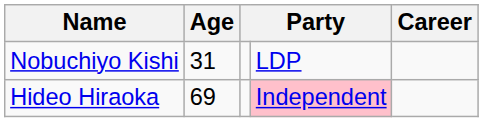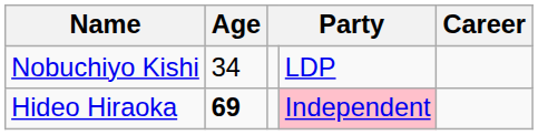Nobuchiyo Kishi | Age: 31 -> 34
Hideo Hiraoka | Age: normal -> bold
